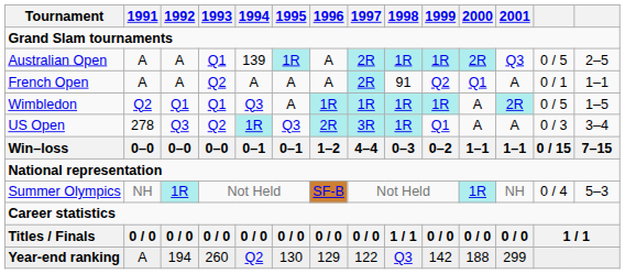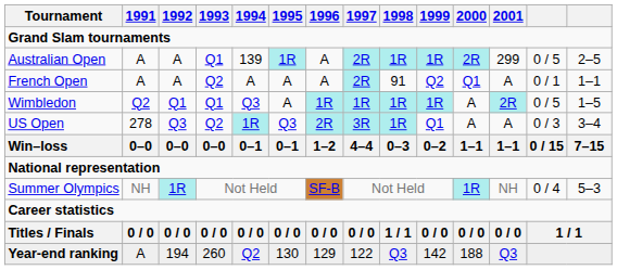Australian Open | 2001: Q3 -> 299
Year-end ranking | 2001: 299 -> Q3
